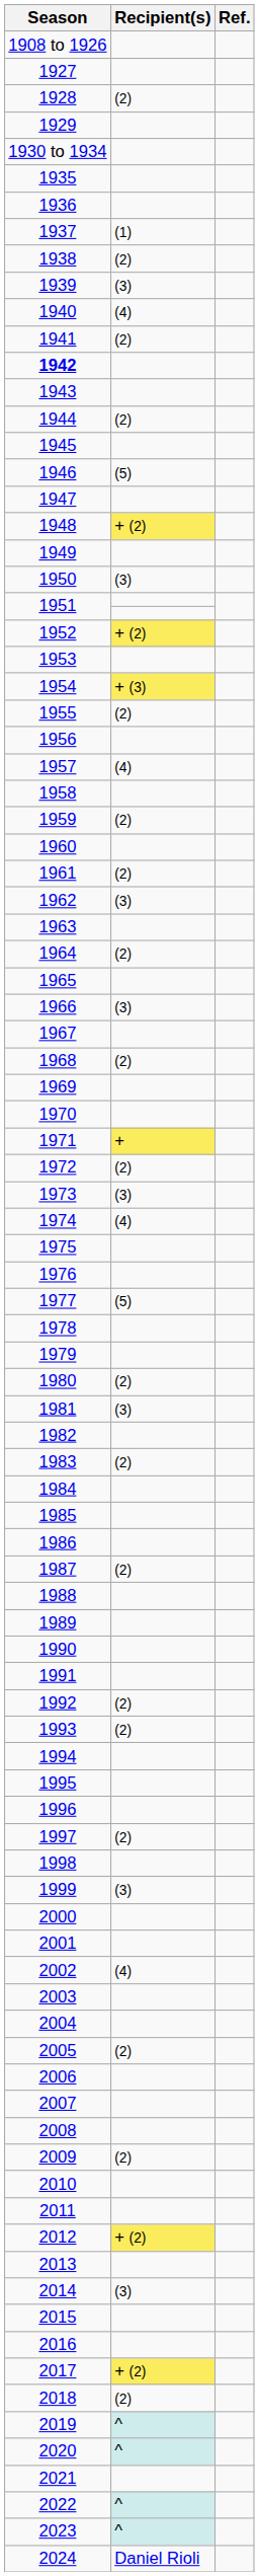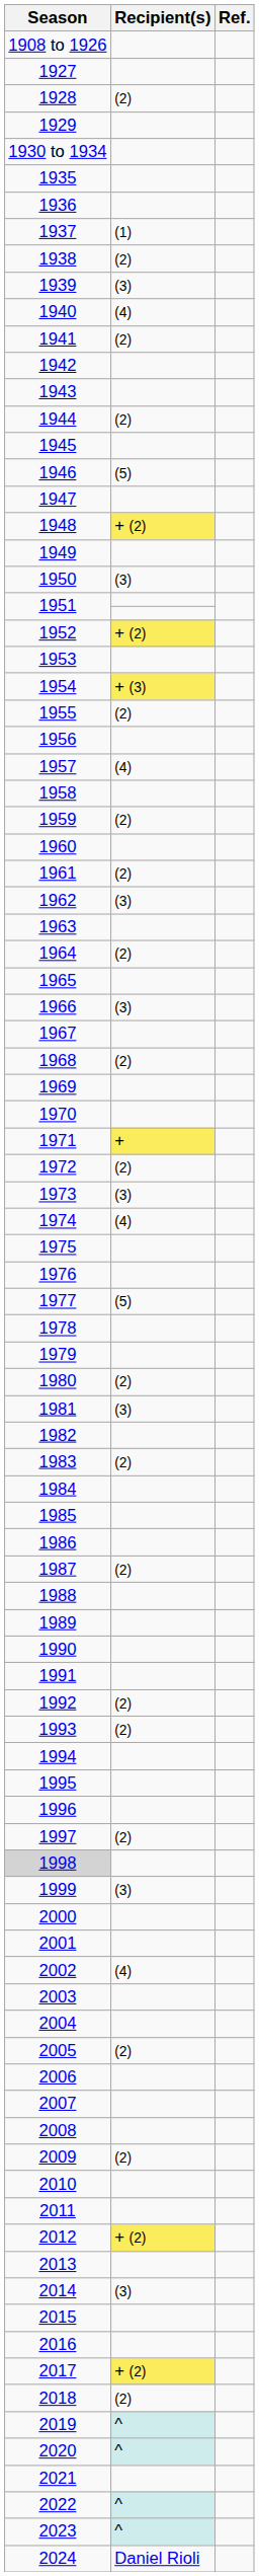1942 | Season: bold -> normal
1998 | Season: no background -> lightgrey background
